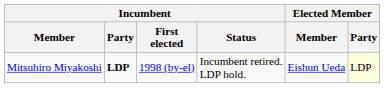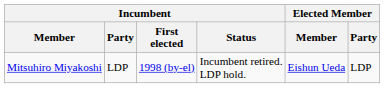Mitsuhiro Miyakoshi | Incumbent / Party: bold -> normal
Mitsuhiro Miyakoshi | Elected Member / Party: lightyellow background -> no background
